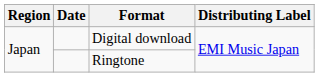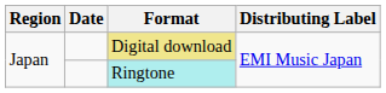Digital download | Format: no background -> khaki background
Ringtone | Format: no background -> paleturquoise background
